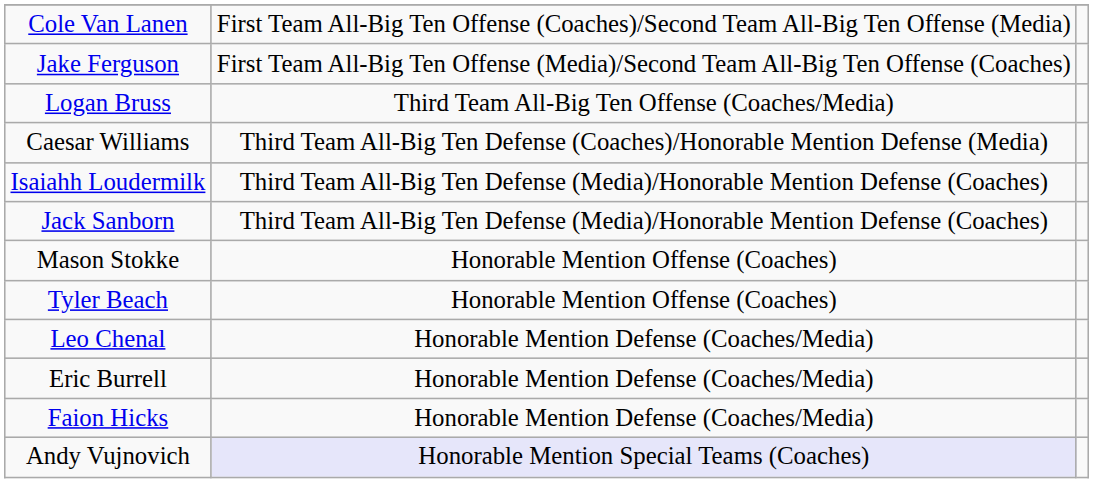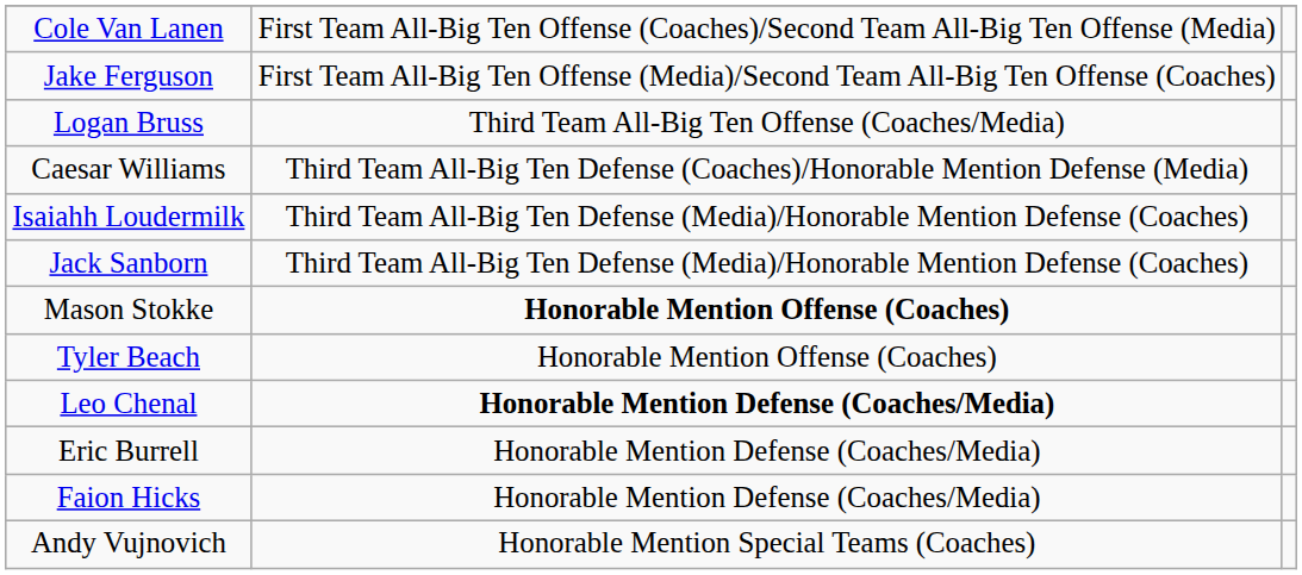Mason Stokke | column 2: normal -> bold
Leo Chenal | column 2: normal -> bold
Andy Vujnovich | column 2: lavender background -> no background
